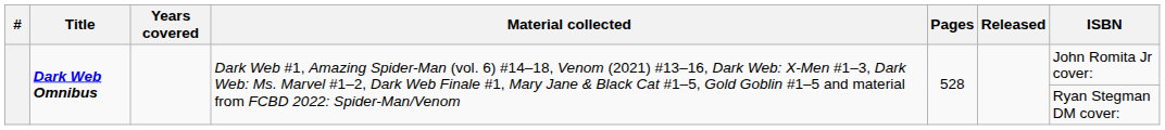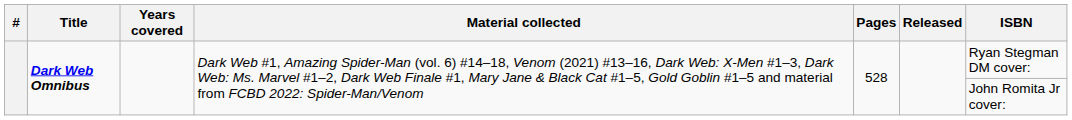row 2 | ISBN: John Romita Jr cover: -> Ryan Stegman DM cover:
row 3 | ISBN: Ryan Stegman DM cover: -> John Romita Jr cover:
